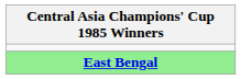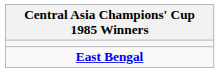row 3 | column 1: lightgreen background -> no background
